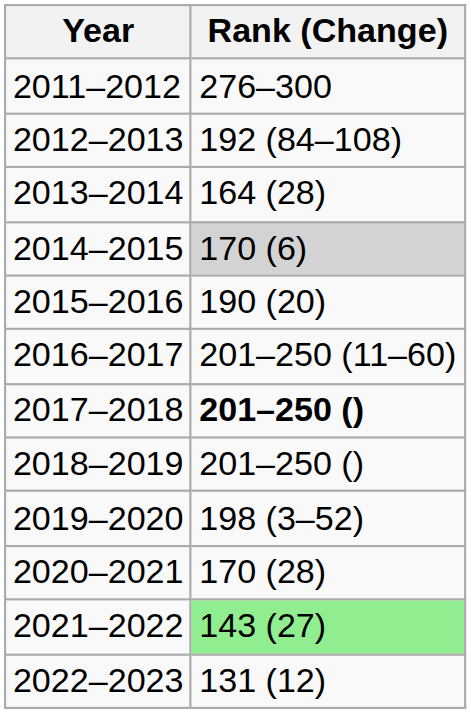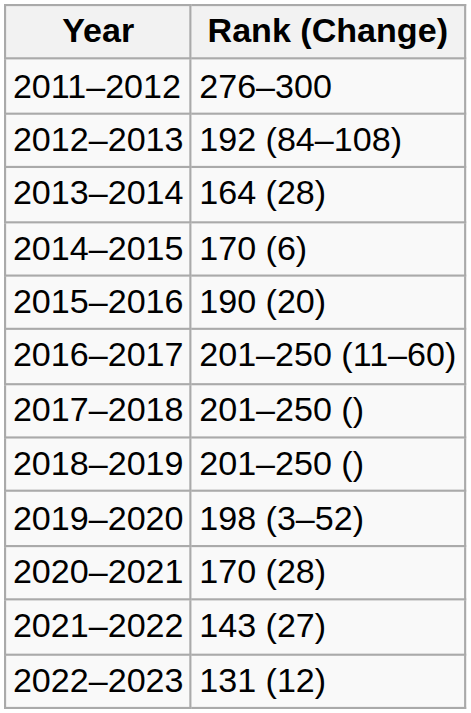2014–2015 | Rank (Change): lightgrey background -> no background
2017–2018 | Rank (Change): bold -> normal
2021–2022 | Rank (Change): lightgreen background -> no background
